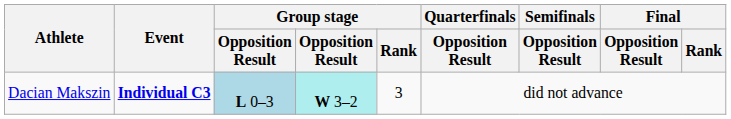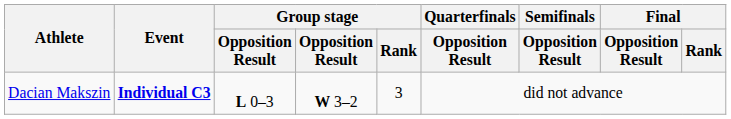Dacian Makszin | column 3: lightblue background -> no background
Dacian Makszin | column 4: paleturquoise background -> no background
